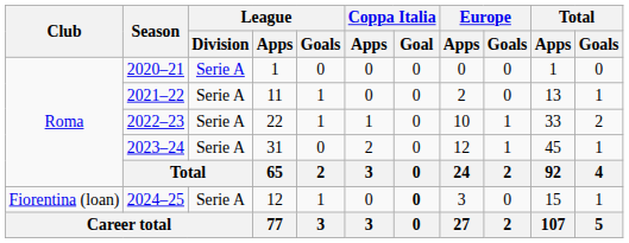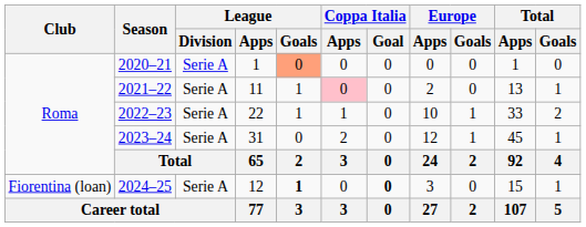2020–21 | League / Goals: no background -> lightsalmon background
2021–22 | Coppa Italia / Apps: no background -> pink background
2024–25 | League / Goals: normal -> bold
